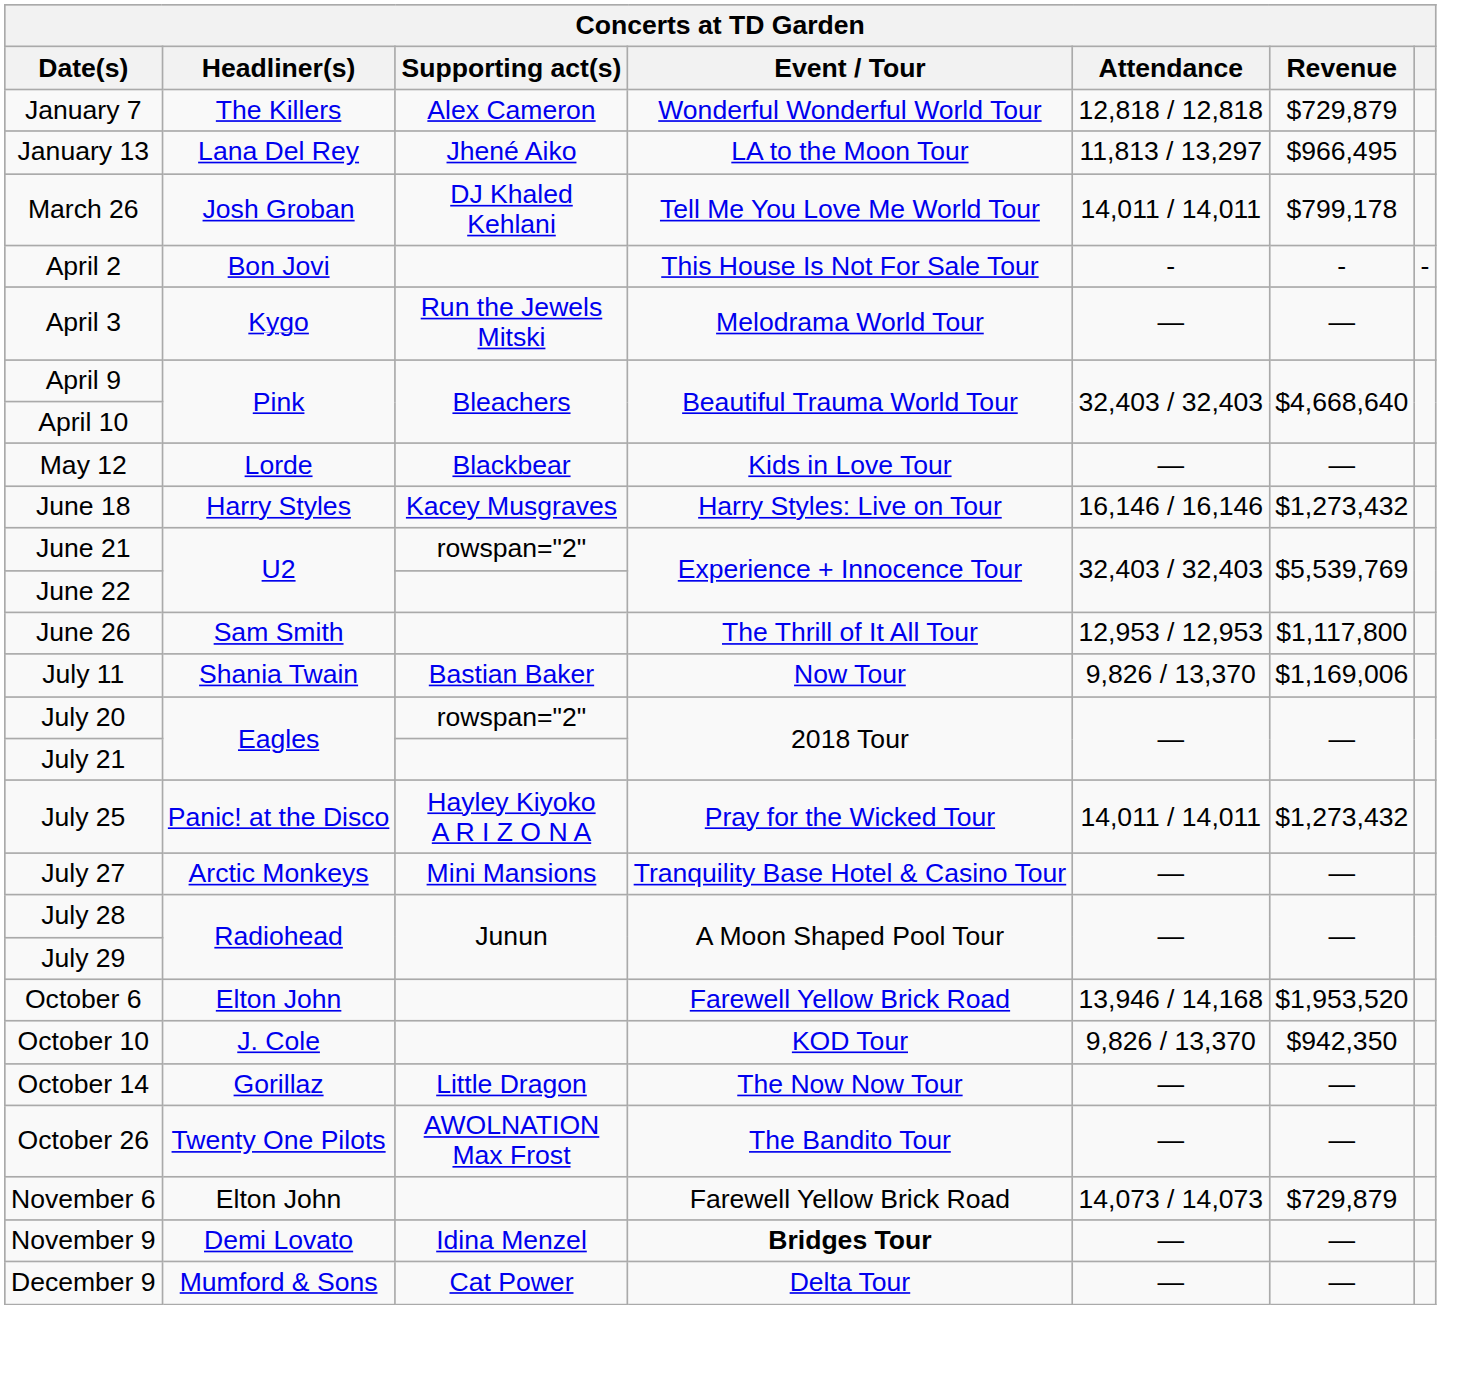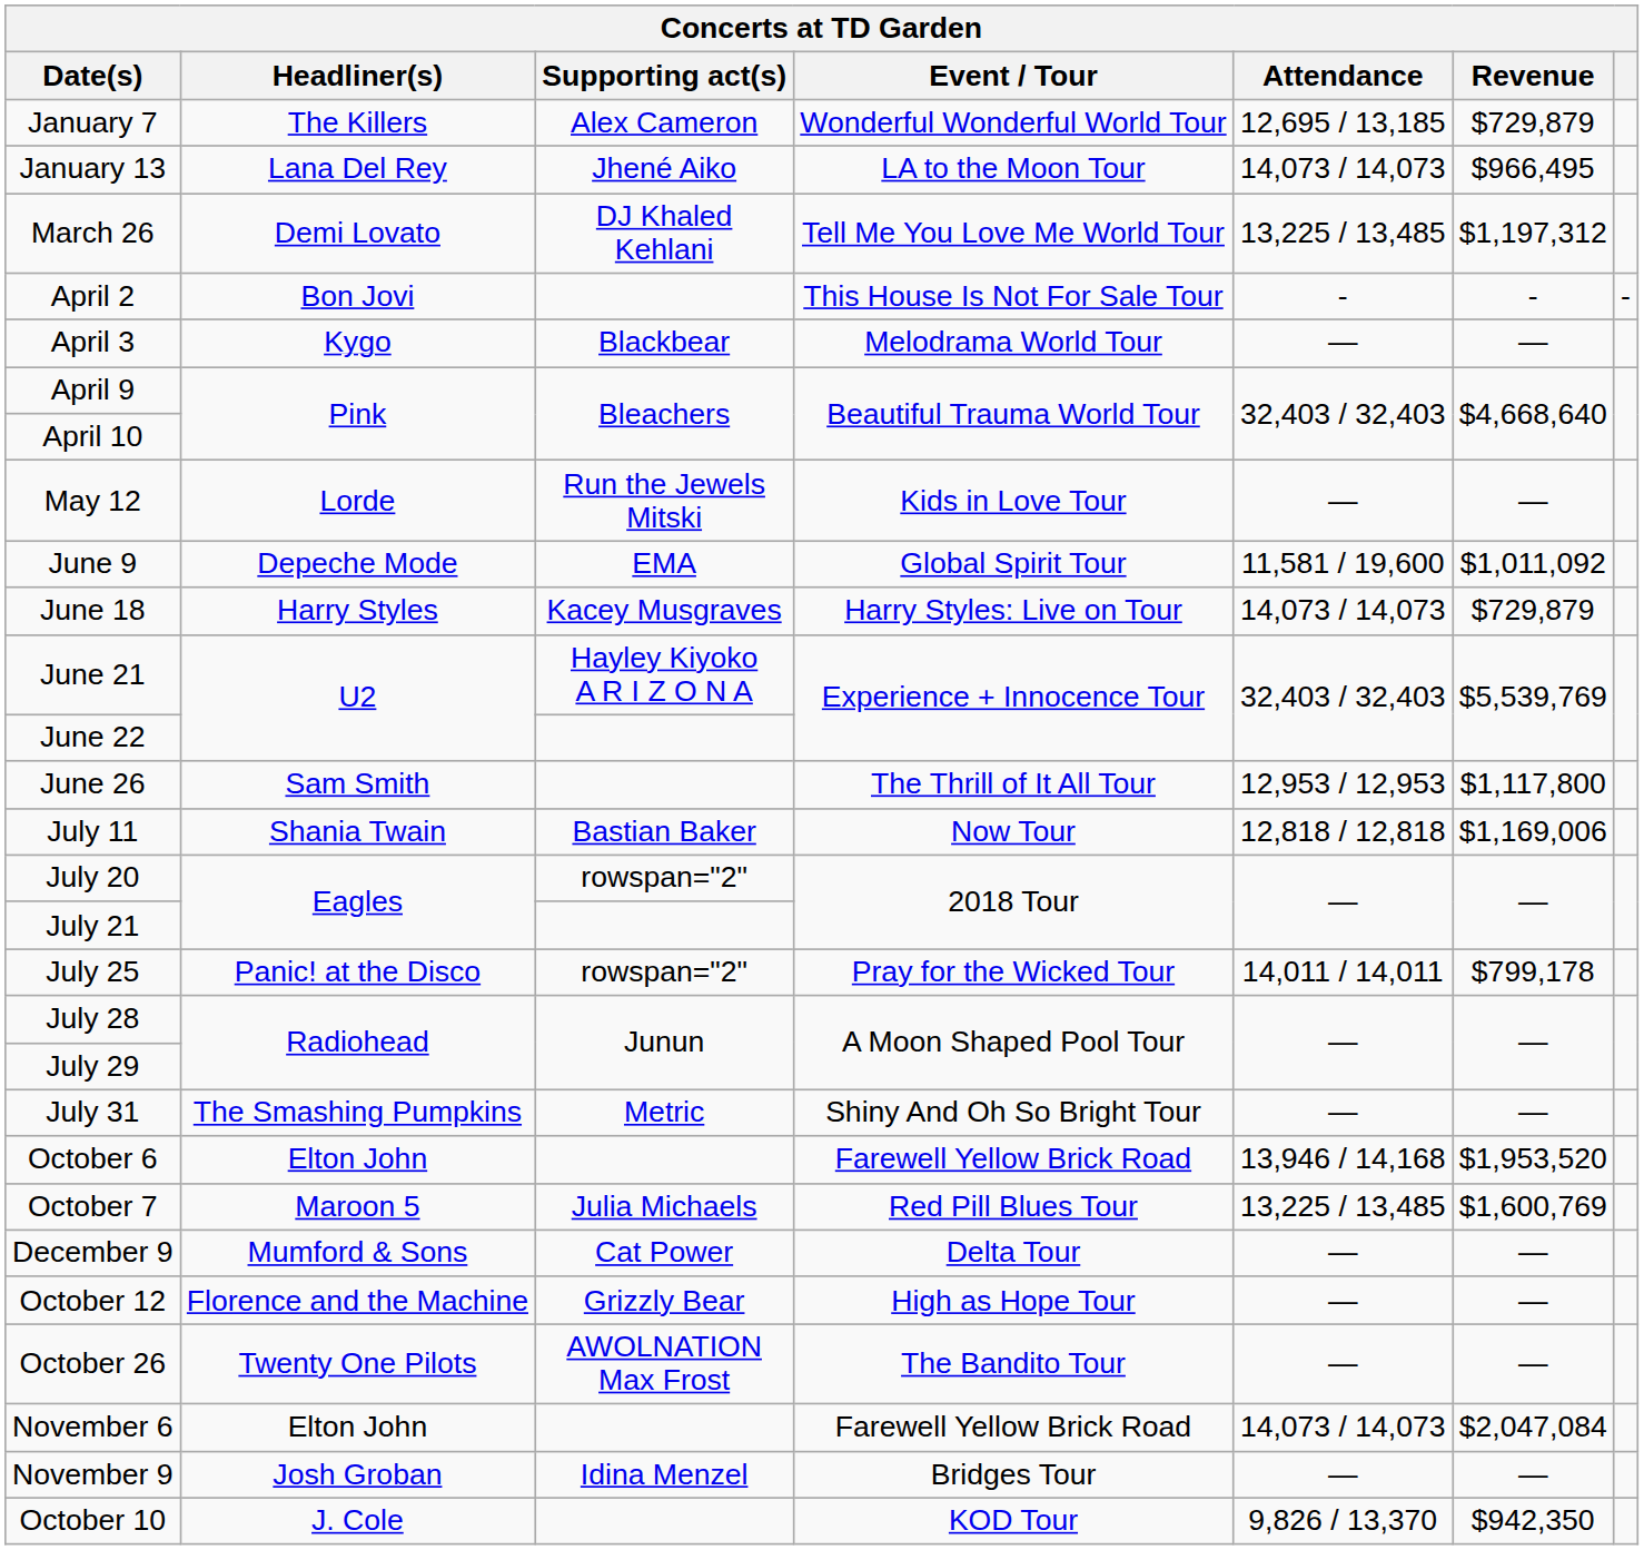January 7 | Attendance: 12,818 / 12,818 -> 12,695 / 13,185
January 13 | Attendance: 11,813 / 13,297 -> 14,073 / 14,073
March 26 | Headliner(s): Josh Groban -> Demi Lovato
March 26 | Attendance: 14,011 / 14,011 -> 13,225 / 13,485
March 26 | Revenue: $799,178 -> $1,197,312
April 3 | Supporting act(s): Run the Jewels Mitski -> Blackbear
May 12 | Supporting act(s): Blackbear -> Run the Jewels Mitski
+ row: June 9 | Depeche Mode | EMA | Global Spirit Tour | 11,581 / 19,600 | $1,011,092
June 18 | Attendance: 16,146 / 16,146 -> 14,073 / 14,073
June 18 | Revenue: $1,273,432 -> $729,879
June 21 | Supporting act(s): rowspan="2" -> Hayley Kiyoko A R I Z O N A
July 11 | Attendance: 9,826 / 13,370 -> 12,818 / 12,818
July 25 | Supporting act(s): Hayley Kiyoko A R I Z O N A -> rowspan="2"
July 25 | Revenue: $1,273,432 -> $799,178
- row: July 27 | Arctic Monkeys | Mini Mansions | Tranquility Base Hotel & Casino Tour | — | —
+ row: July 31 | The Smashing Pumpkins | Metric | Shiny And Oh So Bright Tour | — | —
+ row: October 7 | Maroon 5 | Julia Michaels | Red Pill Blues Tour | 13,225 / 13,485 | $1,600,769
rows swapped: October 10 <-> December 9
+ row: October 12 | Florence and the Machine | Grizzly Bear | High as Hope Tour | — | —
- row: October 14 | Gorillaz | Little Dragon | The Now Now Tour | — | —
November 6 | Revenue: $729,879 -> $2,047,084
November 9 | Headliner(s): Demi Lovato -> Josh Groban
November 9 | Event / Tour: bold -> normal
